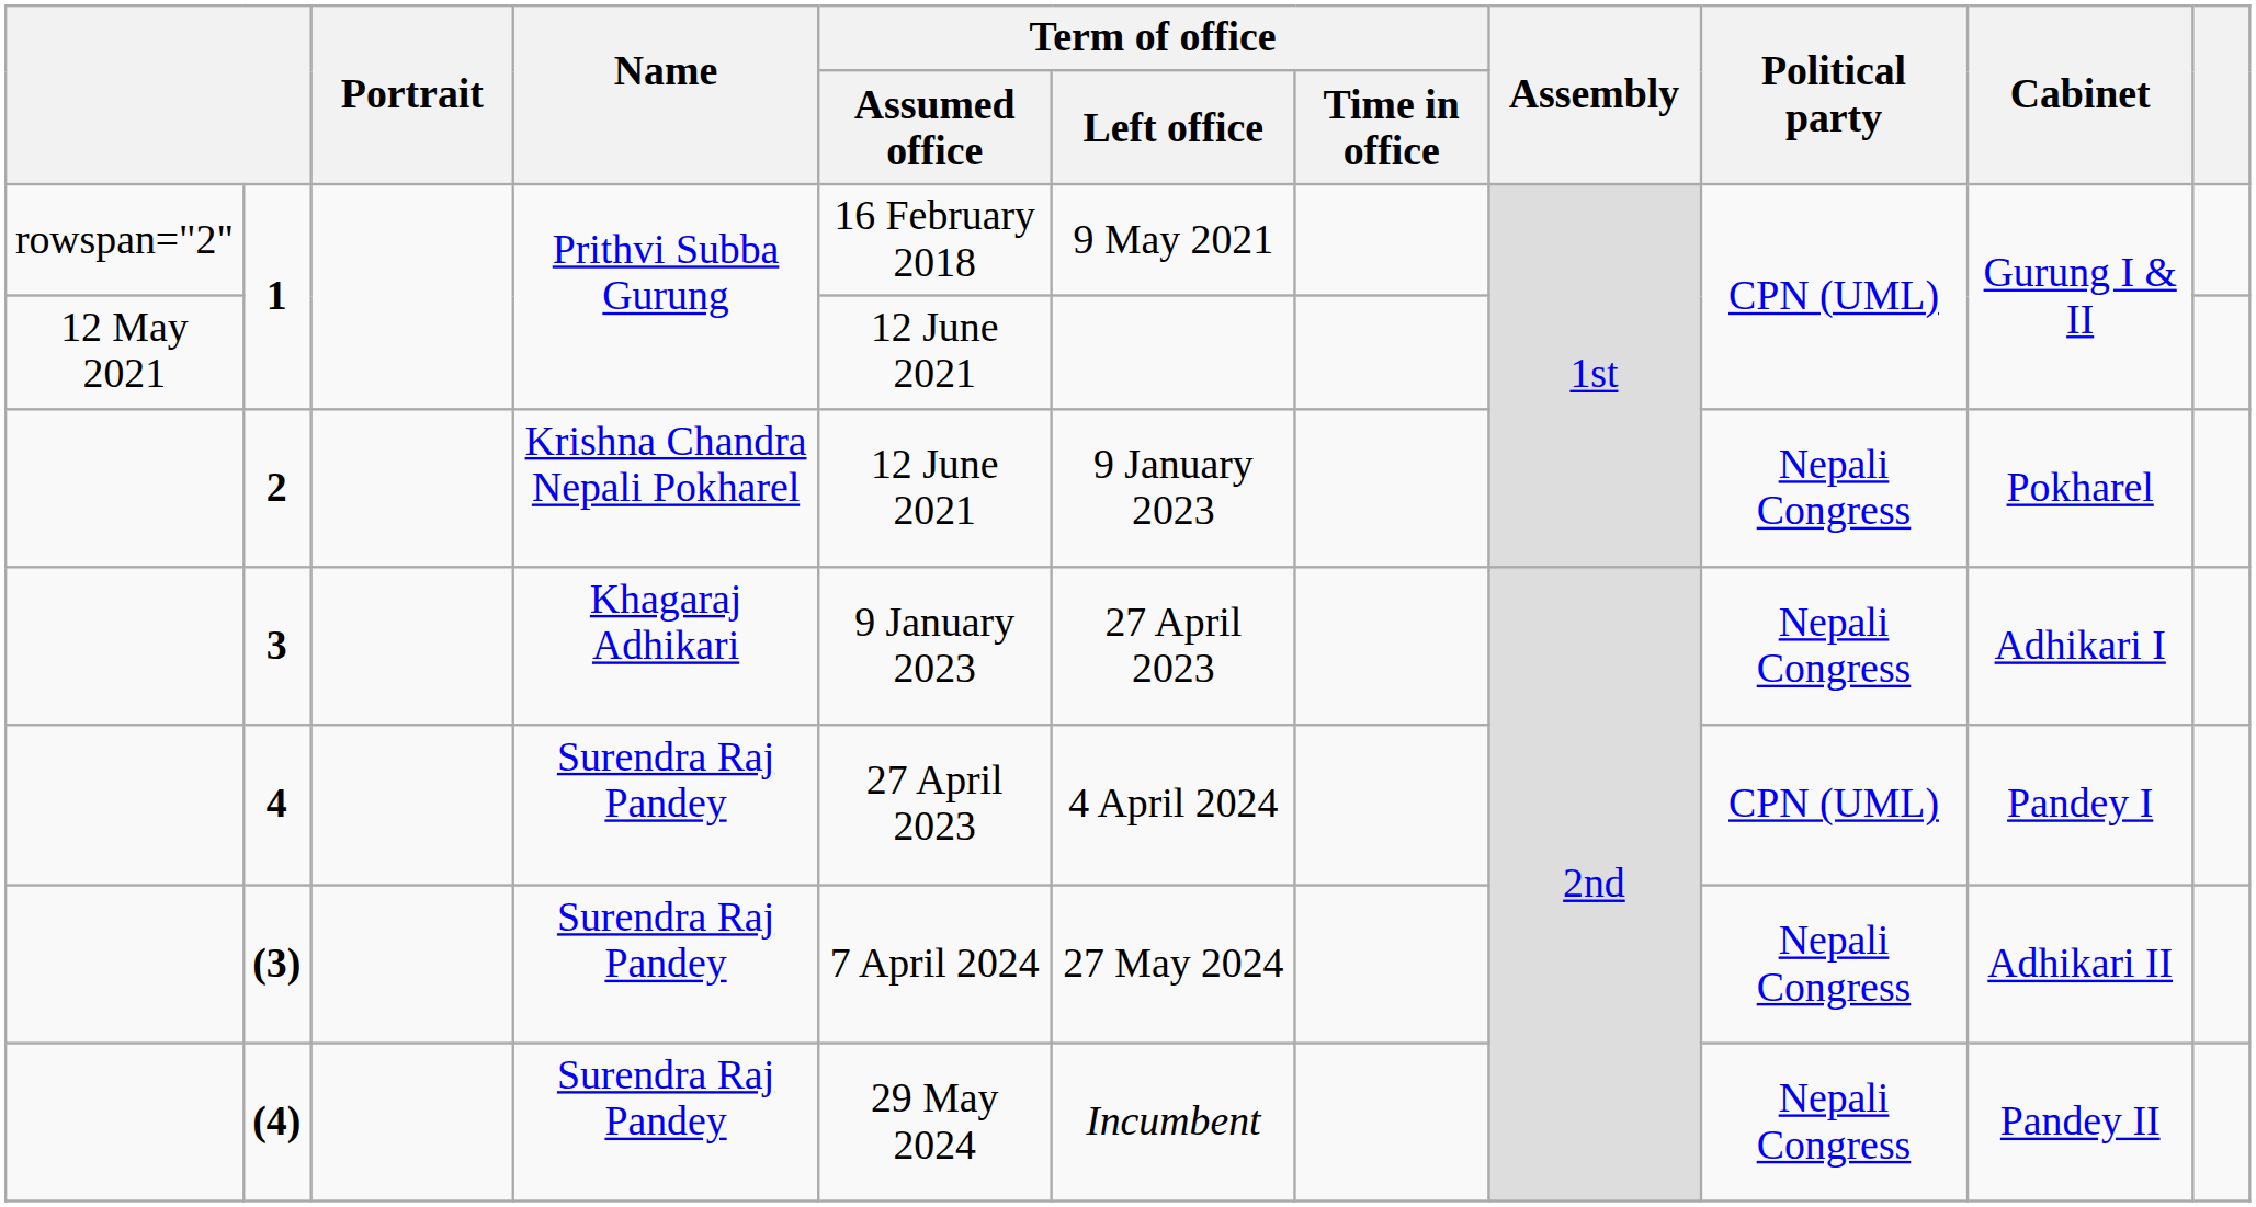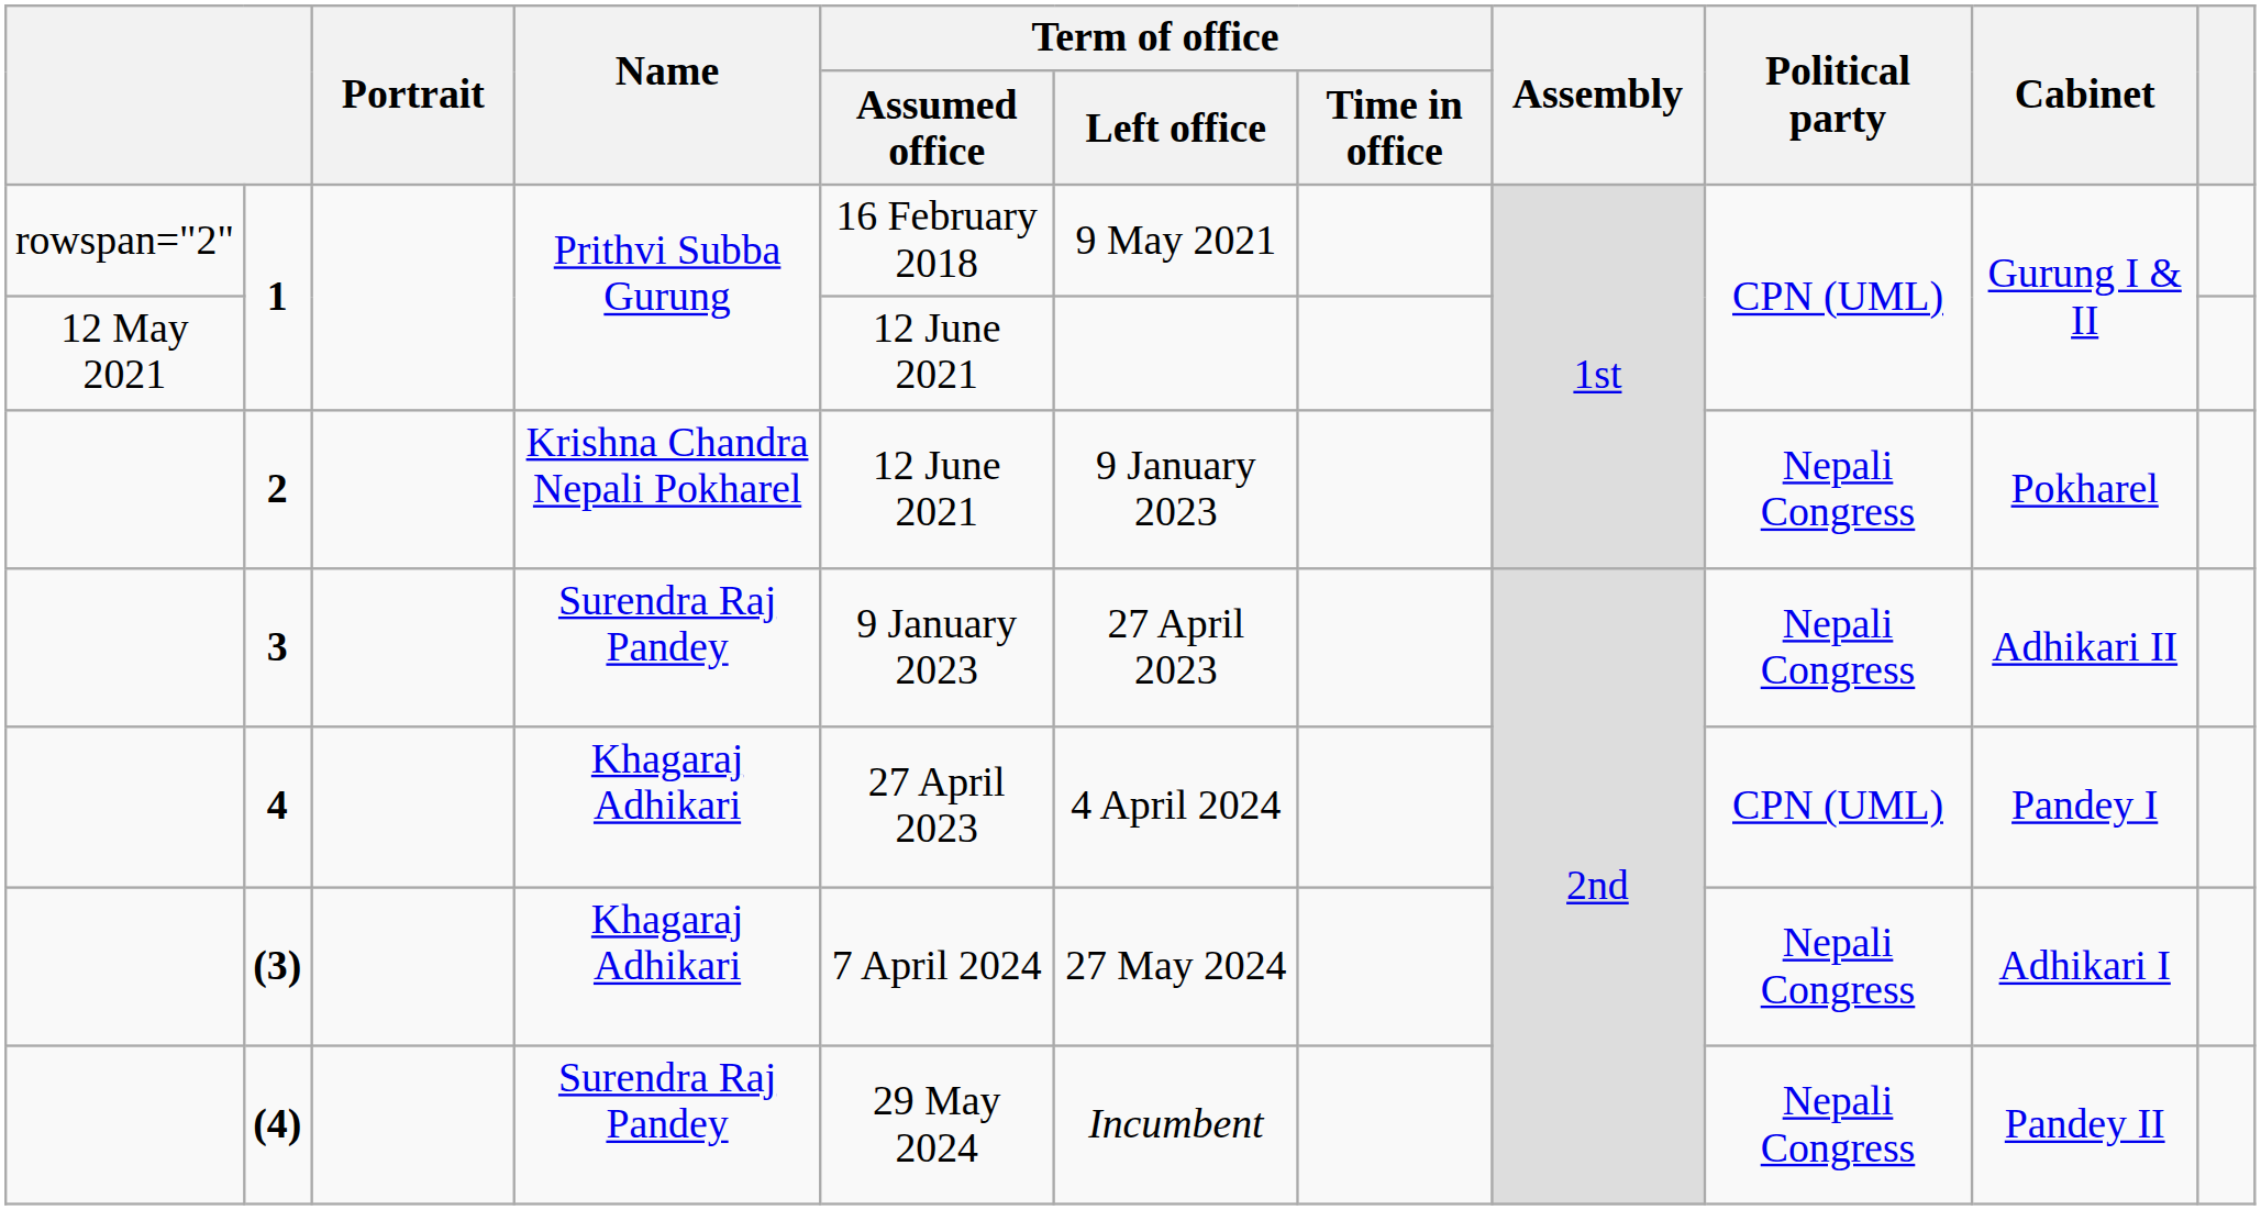3 | Name: Khagaraj Adhikari -> Surendra Raj Pandey
3 | Cabinet: Adhikari I -> Adhikari II
4 | Name: Surendra Raj Pandey -> Khagaraj Adhikari
(3) | Name: Surendra Raj Pandey -> Khagaraj Adhikari
(3) | Cabinet: Adhikari II -> Adhikari I
